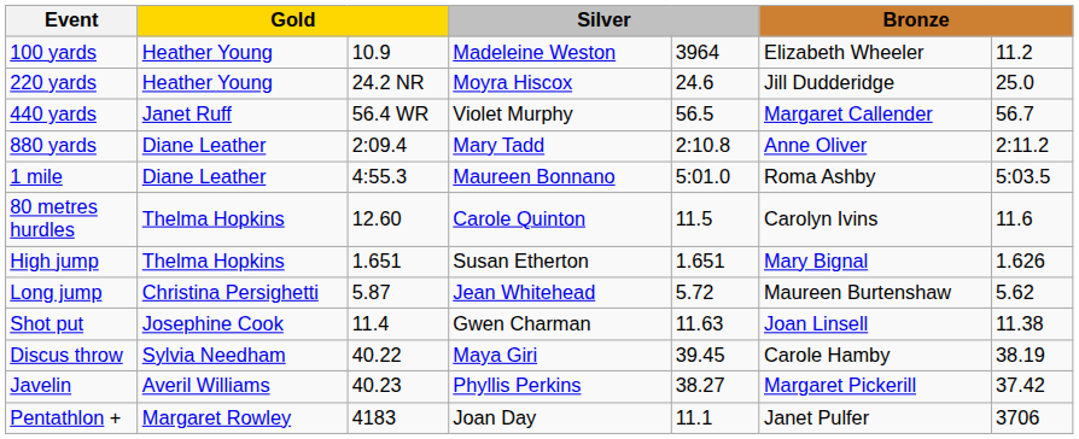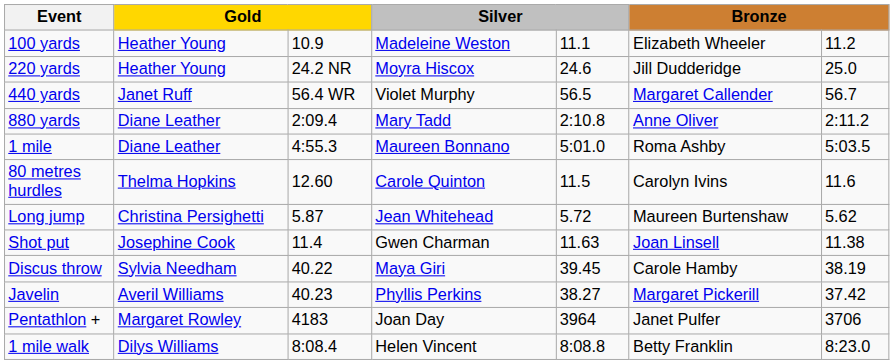100 yards | column 5: 3964 -> 11.1
- row: High jump | Thelma Hopkins | 1.651 | Susan Etherton | 1.651 | Mary Bignal | 1.626
Pentathlon + | column 5: 11.1 -> 3964
+ row: 1 mile walk | Dilys Williams | 8:08.4 | Helen Vincent | 8:08.8 | Betty Franklin | 8:23.0
